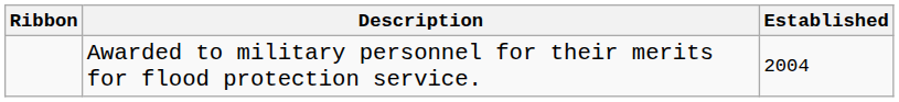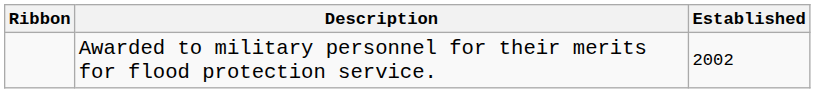row 2 | Established: 2004 -> 2002
